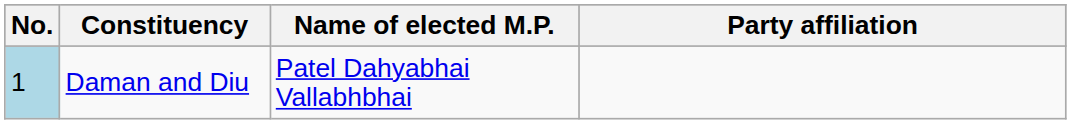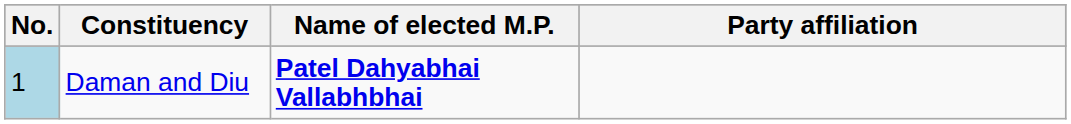Daman and Diu | Name of elected M.P.: normal -> bold
